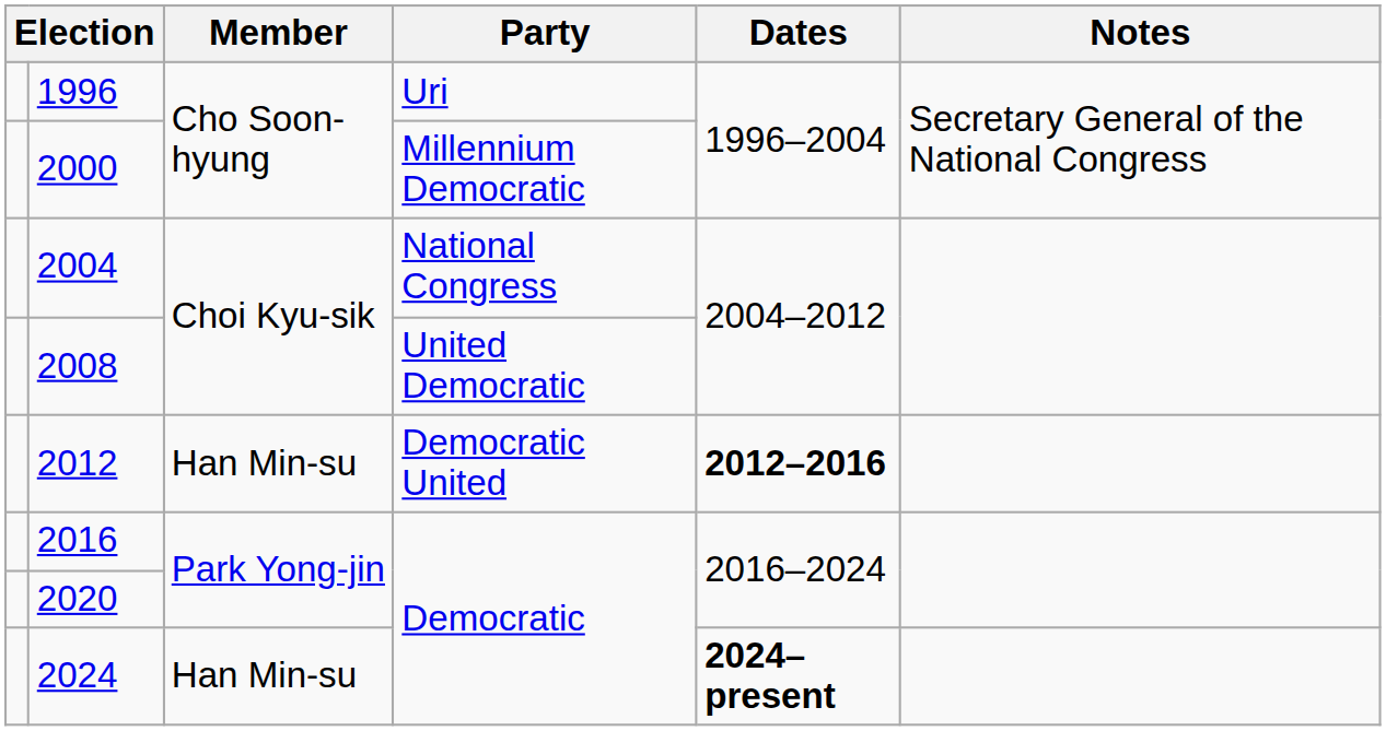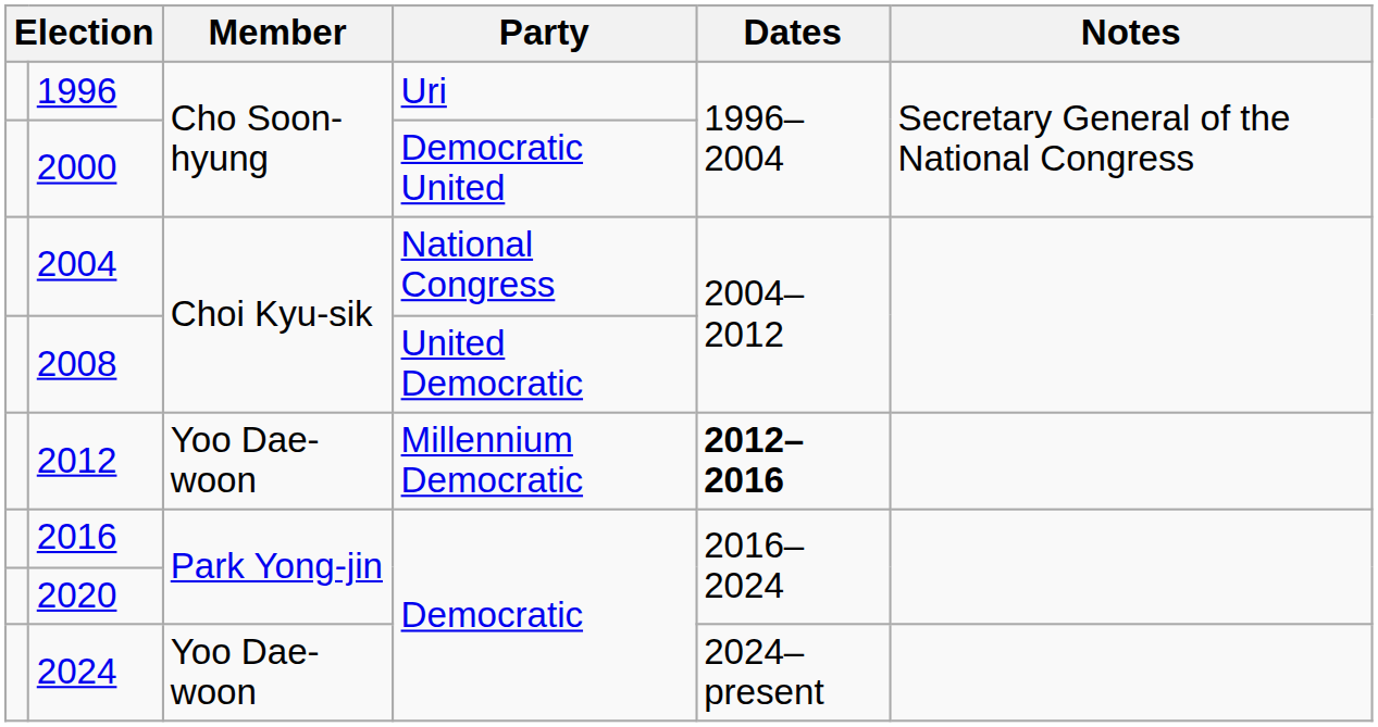2000 | Party: Millennium Democratic -> Democratic United
2012 | Member: Han Min-su -> Yoo Dae-woon
2012 | Party: Democratic United -> Millennium Democratic
2024 | Member: Han Min-su -> Yoo Dae-woon
2024 | Dates: bold -> normal
